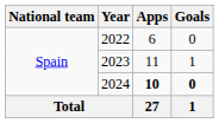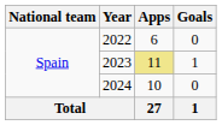2023 | Apps: no background -> khaki background
2024 | Apps: bold -> normal
2024 | Goals: bold -> normal
